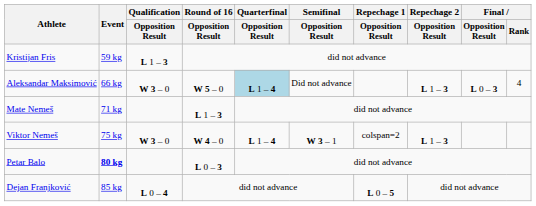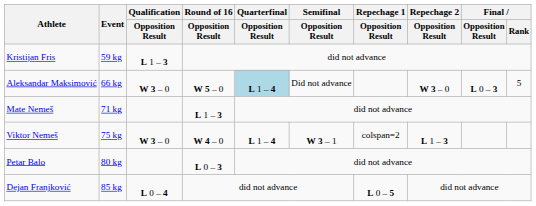Aleksandar Maksimović | Repechage 2 / Opposition Result: L 1 – 3 -> W 3 – 0
Aleksandar Maksimović | Final / Rank: 4 -> 5
Petar Balo | Event: bold -> normal
